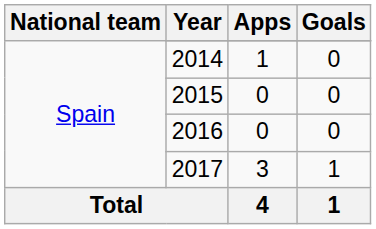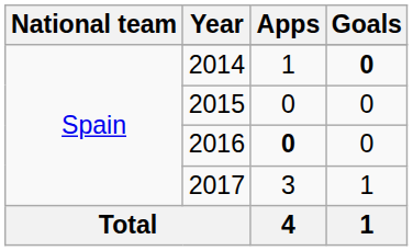2014 | Goals: normal -> bold
2016 | Apps: normal -> bold
